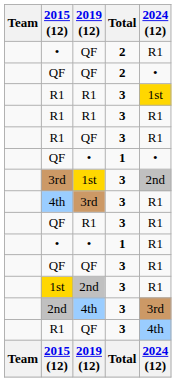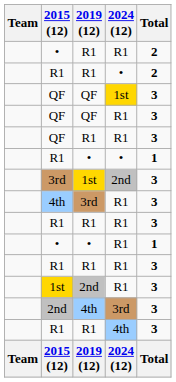columns swapped: 2024 (12) <-> Total
row 2 | 2019 (12): QF -> R1
row 3 | 2015 (12): QF -> R1
row 3 | 2019 (12): QF -> R1
row 4 | 2015 (12): R1 -> QF
row 4 | 2019 (12): R1 -> QF
row 5 | 2015 (12): R1 -> QF
row 5 | 2019 (12): R1 -> QF
row 6 | 2015 (12): R1 -> QF
row 6 | 2019 (12): QF -> R1
row 7 | 2015 (12): QF -> R1
row 10 | 2015 (12): QF -> R1
row 12 | 2015 (12): QF -> R1
row 12 | 2019 (12): QF -> R1
row 15 | 2019 (12): QF -> R1
